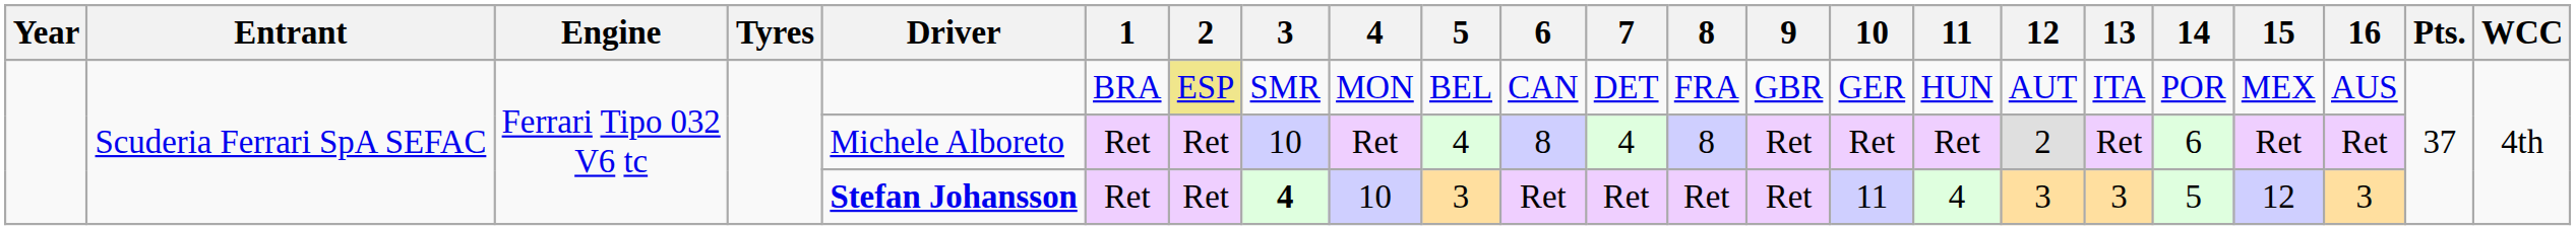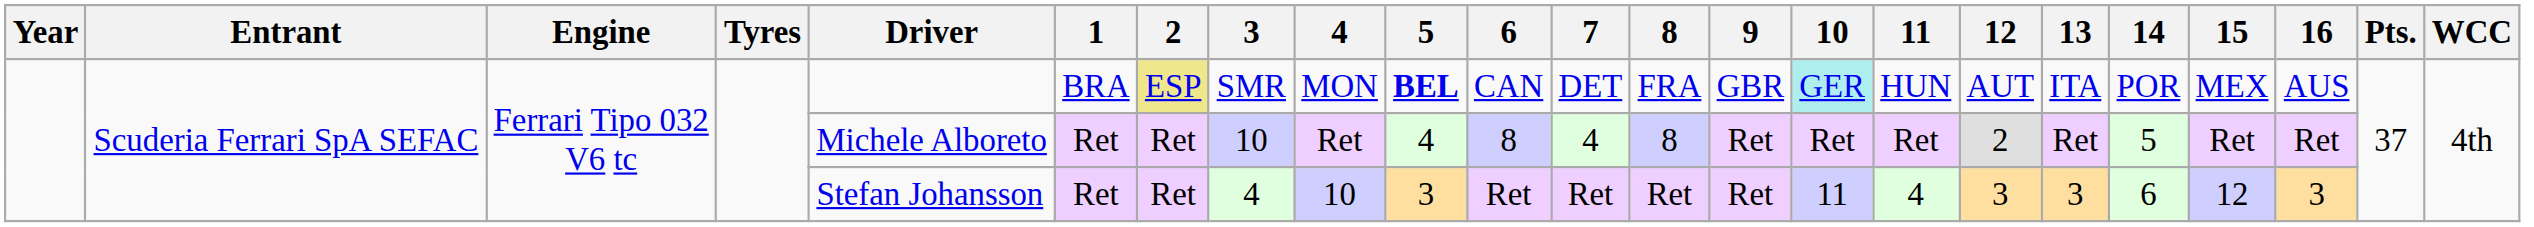row 2 | 5: normal -> bold
row 2 | 10: no background -> paleturquoise background
row 3 | 14: 6 -> 5
row 4 | Driver: bold -> normal
row 4 | 3: bold -> normal
row 4 | 14: 5 -> 6
